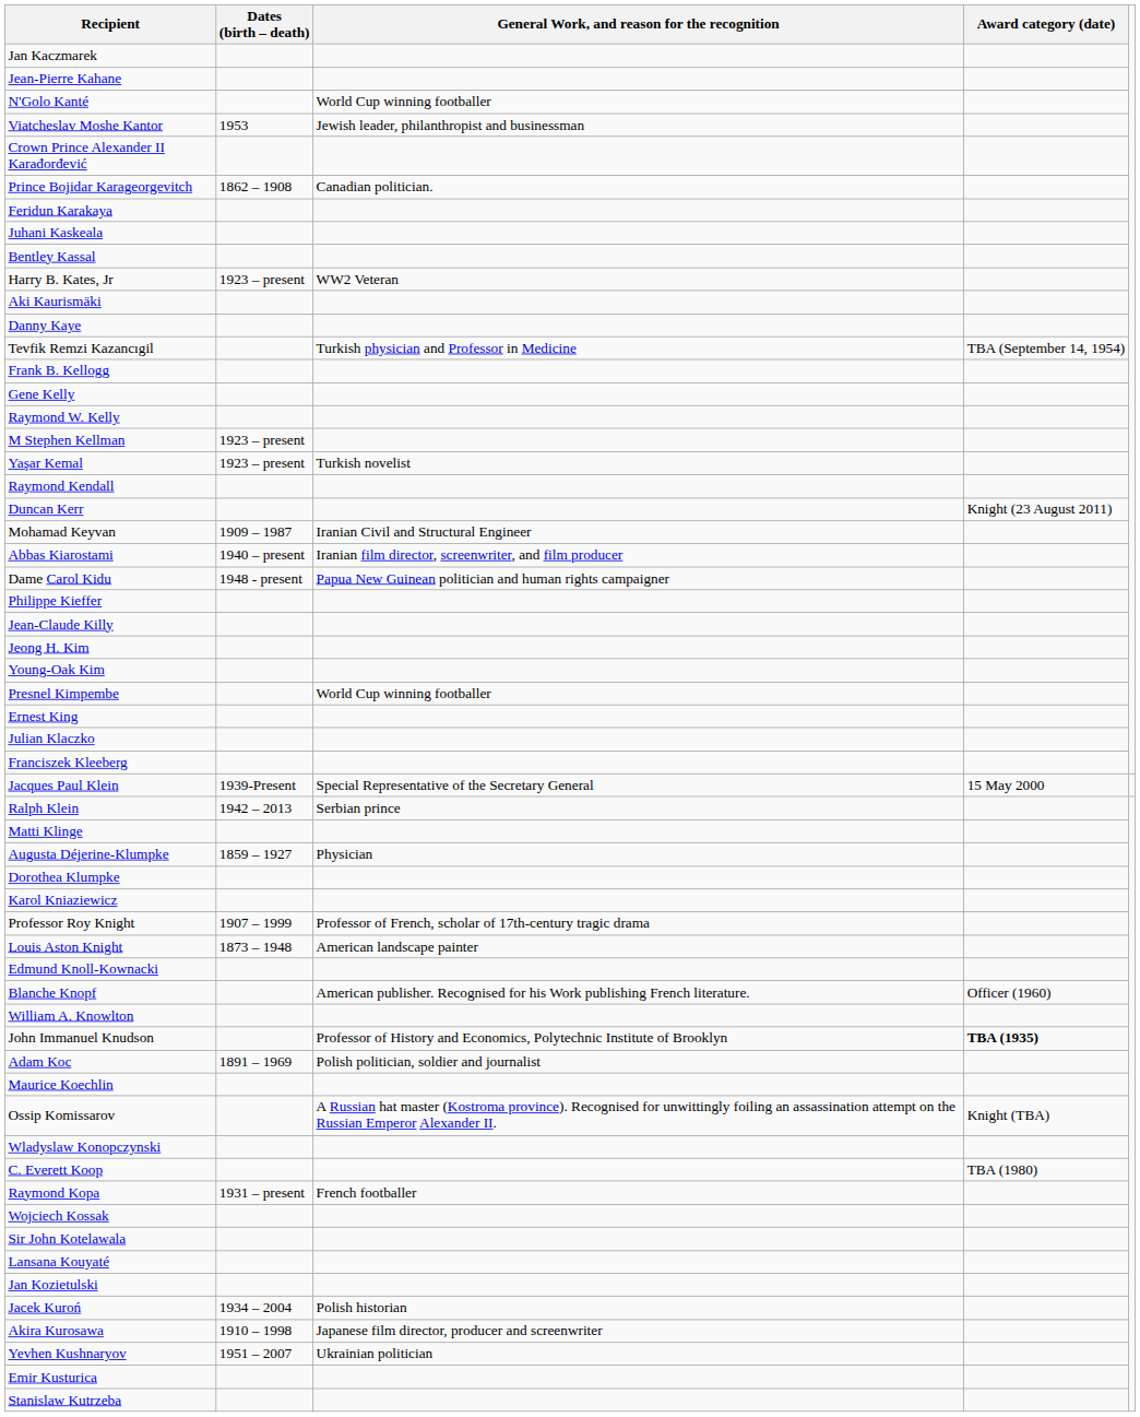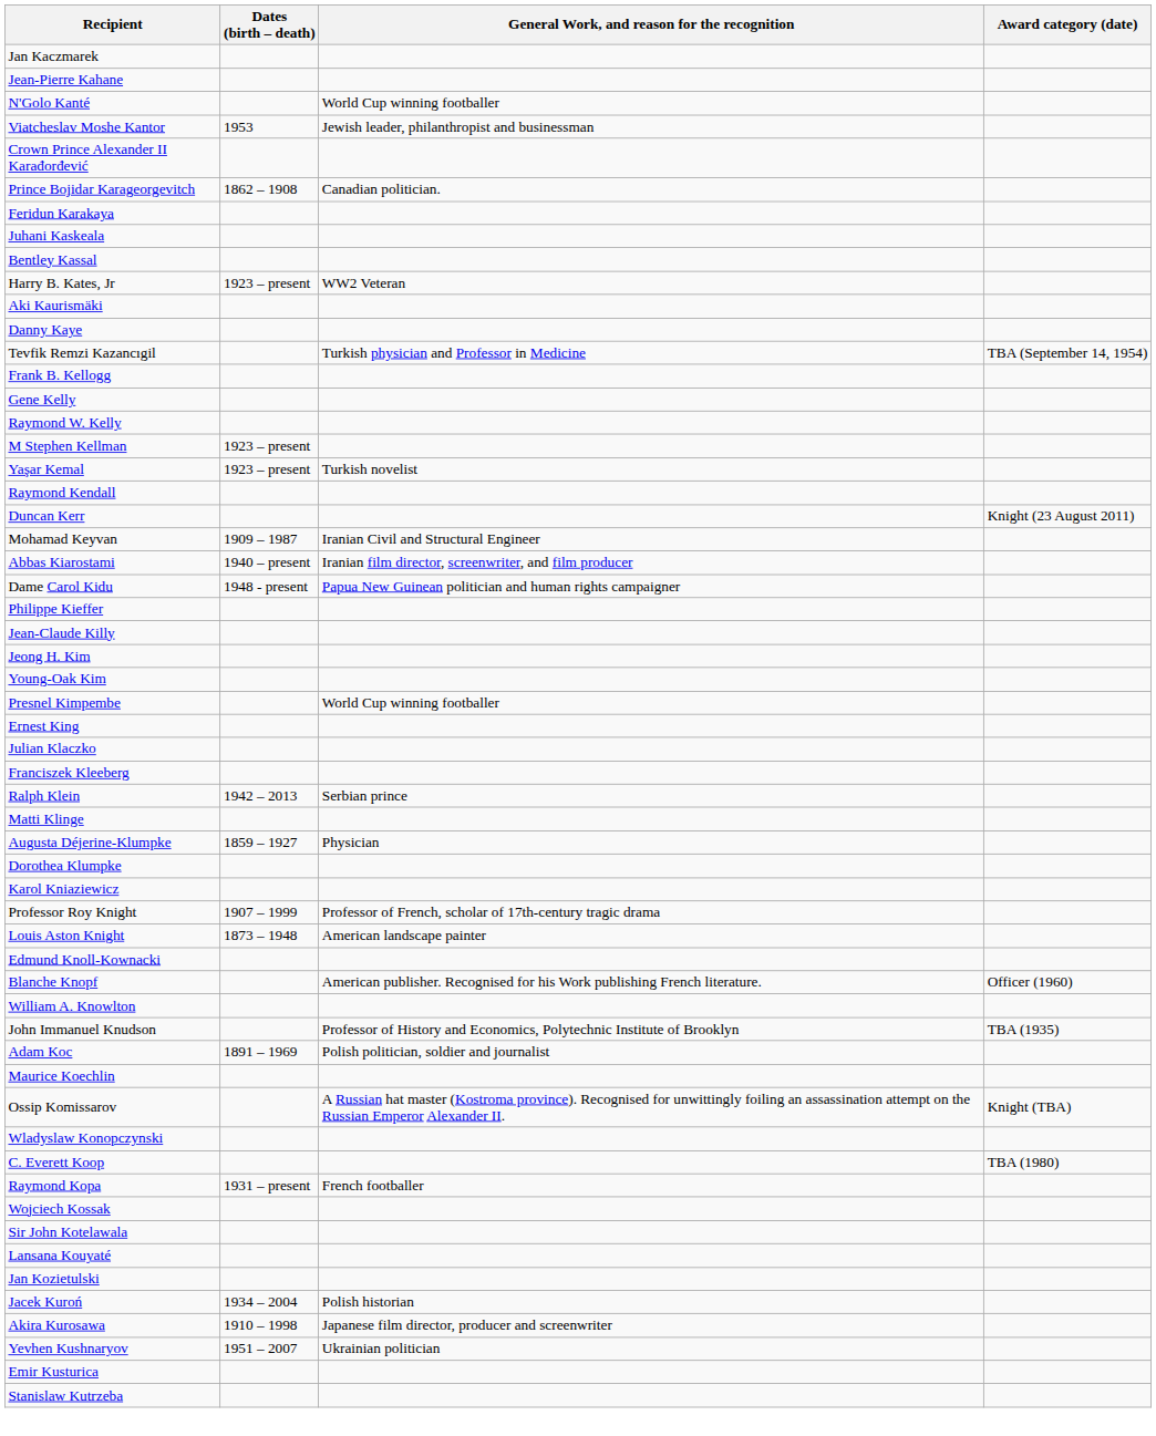- row: Jacques Paul Klein | 1939-Present | Special Representative of the Secretary General | 15 May 2000
John Immanuel Knudson | Award category (date): bold -> normal
